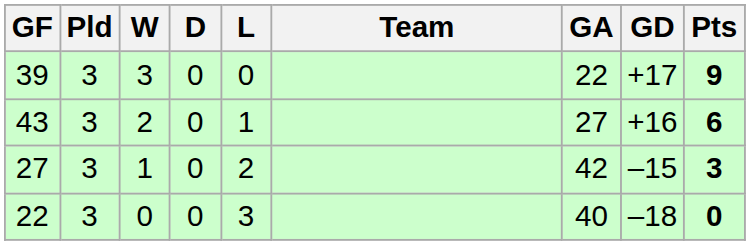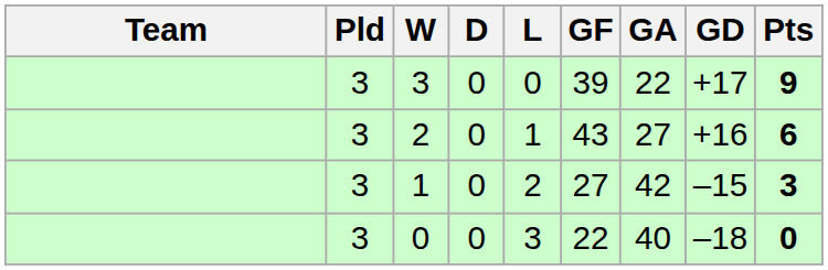columns swapped: Team <-> GF
